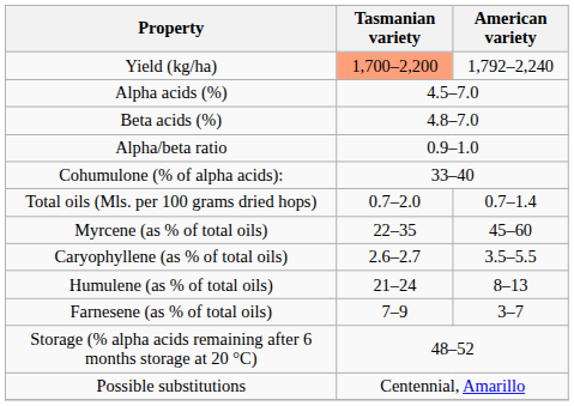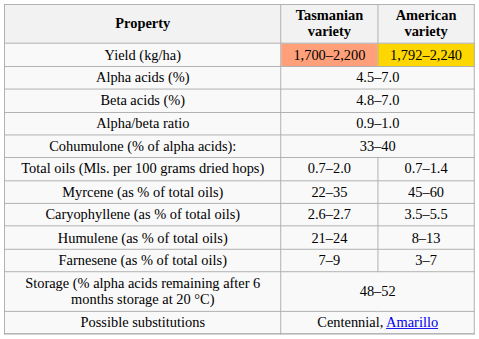Yield (kg/ha) | American variety: no background -> gold background
